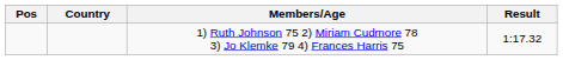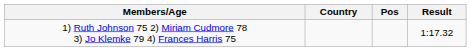columns swapped: Pos <-> Members/Age
